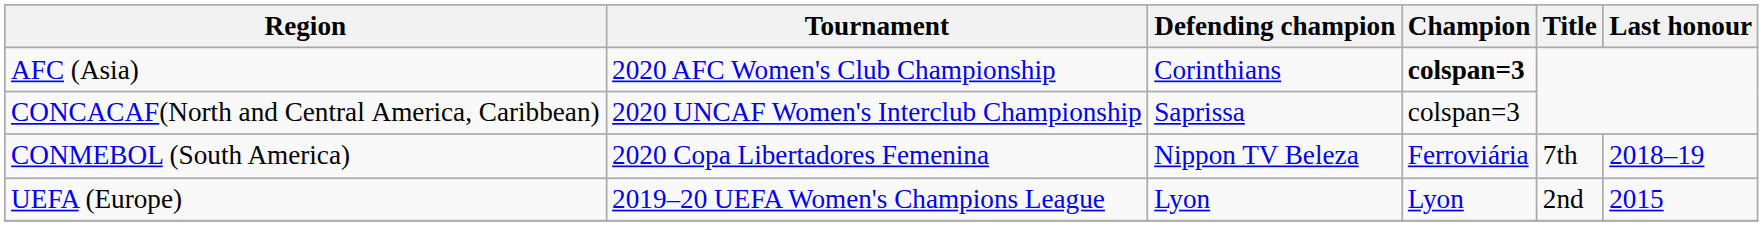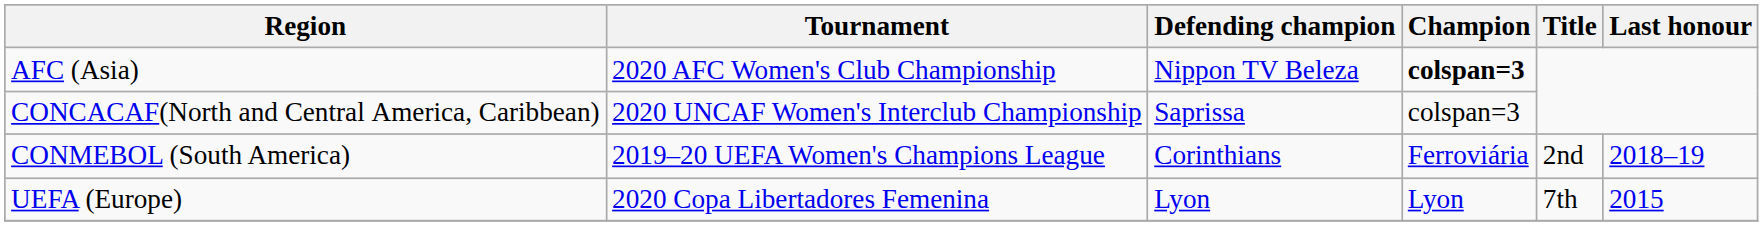AFC (Asia) | Defending champion: Corinthians -> Nippon TV Beleza
CONMEBOL (South America) | Tournament: 2020 Copa Libertadores Femenina -> 2019–20 UEFA Women's Champions League
CONMEBOL (South America) | Defending champion: Nippon TV Beleza -> Corinthians
CONMEBOL (South America) | Title: 7th -> 2nd
UEFA (Europe) | Tournament: 2019–20 UEFA Women's Champions League -> 2020 Copa Libertadores Femenina
UEFA (Europe) | Title: 2nd -> 7th
